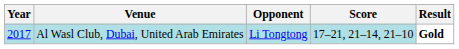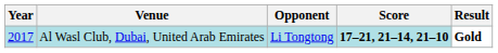Al Wasl Club, Dubai, United Arab Emirates | Score: normal -> bold
